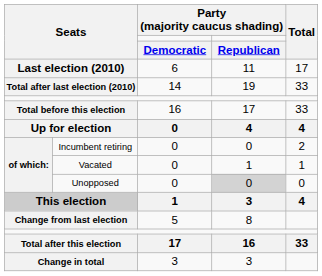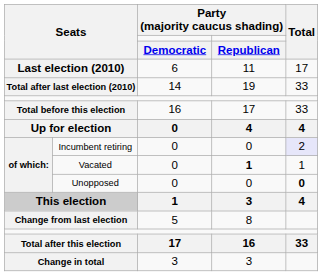Incumbent retiring | Total: no background -> lavender background
Vacated | column 4: normal -> bold
Unopposed | column 4: lightgrey background -> no background
Unopposed | Total: normal -> bold
